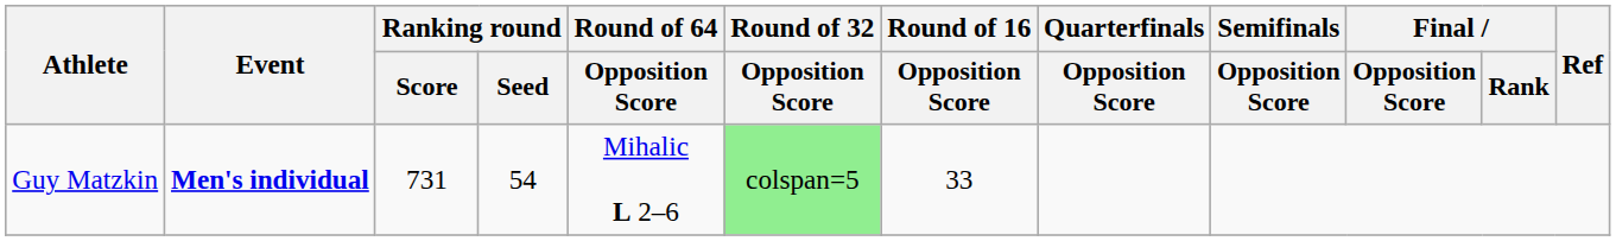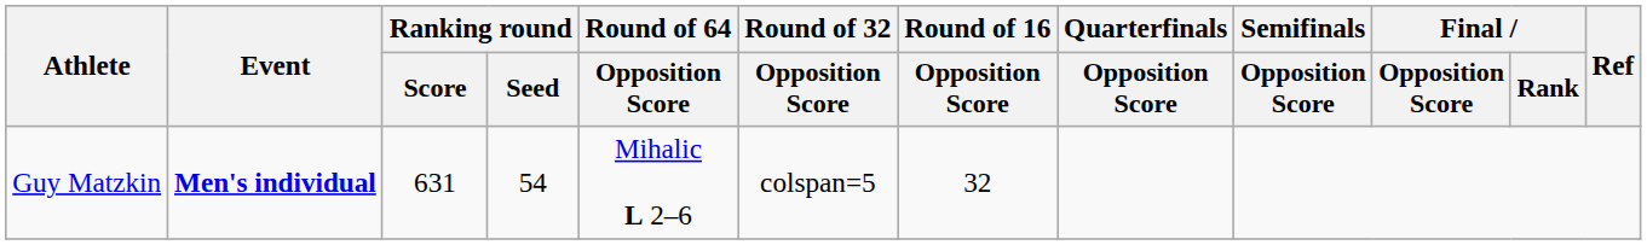Guy Matzkin | Ranking round / Score: 731 -> 631
Guy Matzkin | Round of 32 / Opposition Score: lightgreen background -> no background
Guy Matzkin | Round of 16 / Opposition Score: 33 -> 32
